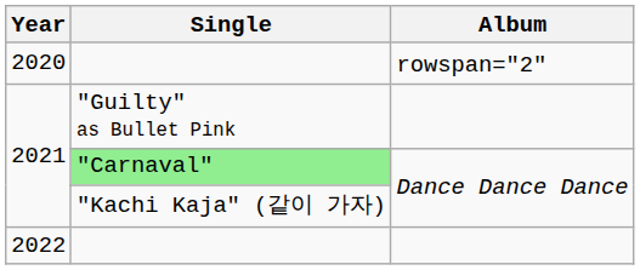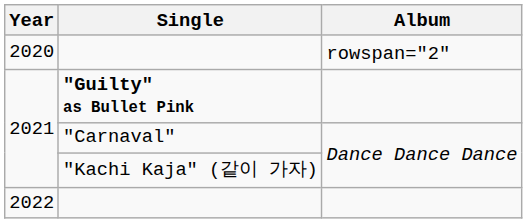"Guilty" as Bullet Pink | Single: normal -> bold
"Carnaval" | Single: lightgreen background -> no background
